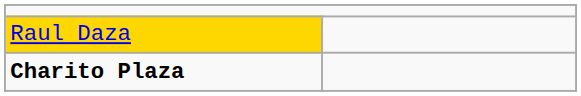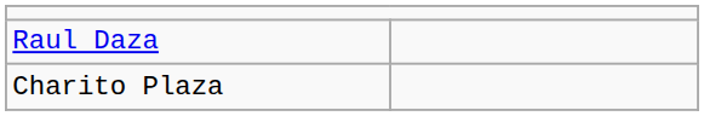Raul Daza | column 1: gold background -> no background
Charito Plaza | column 1: bold -> normal
